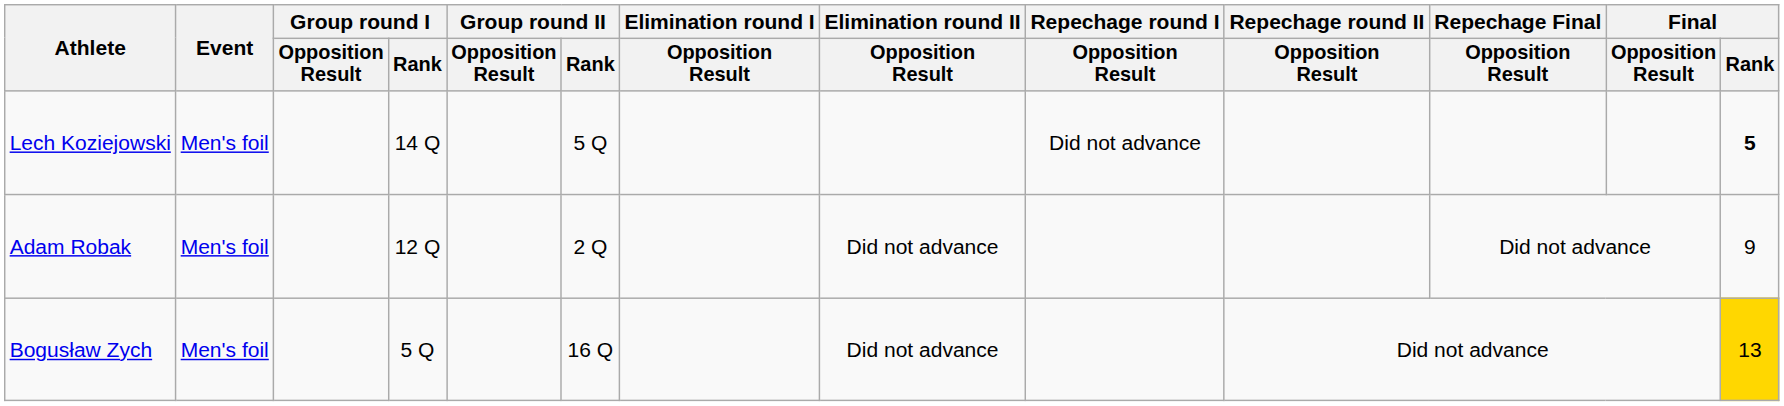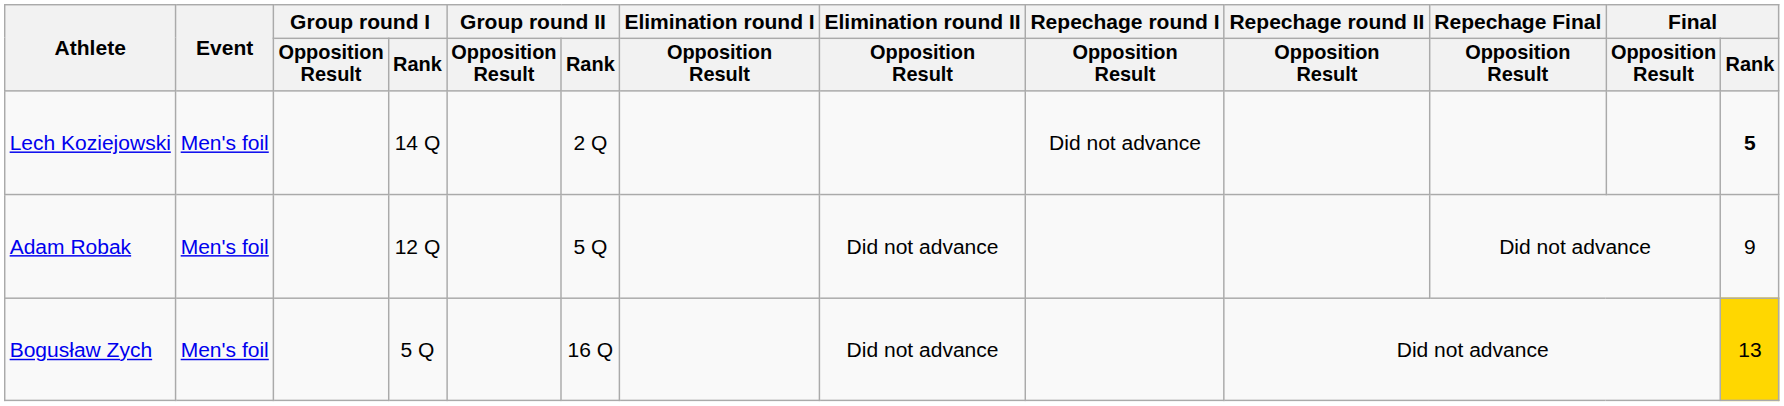Lech Koziejowski | Group round II / Rank: 5 Q -> 2 Q
Adam Robak | Group round II / Rank: 2 Q -> 5 Q
